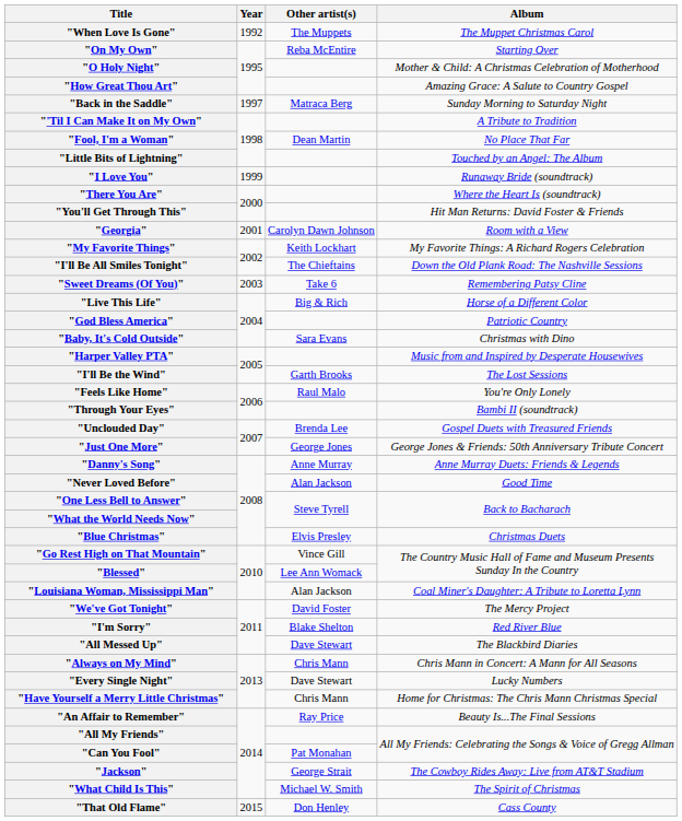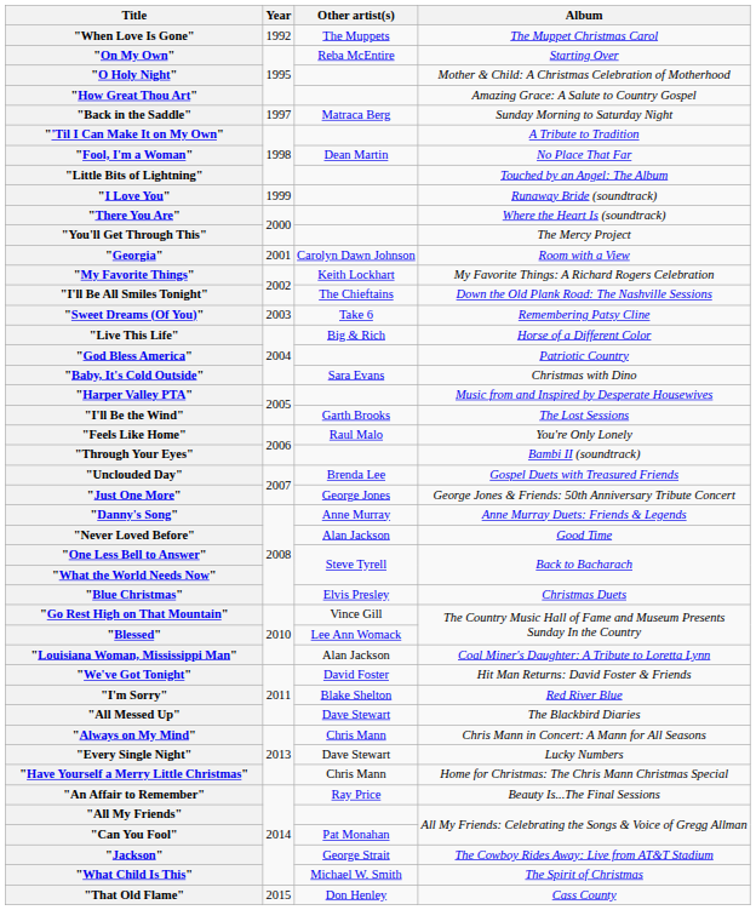"You'll Get Through This" | Album: Hit Man Returns: David Foster & Friends -> The Mercy Project
"We've Got Tonight" | Album: The Mercy Project -> Hit Man Returns: David Foster & Friends
